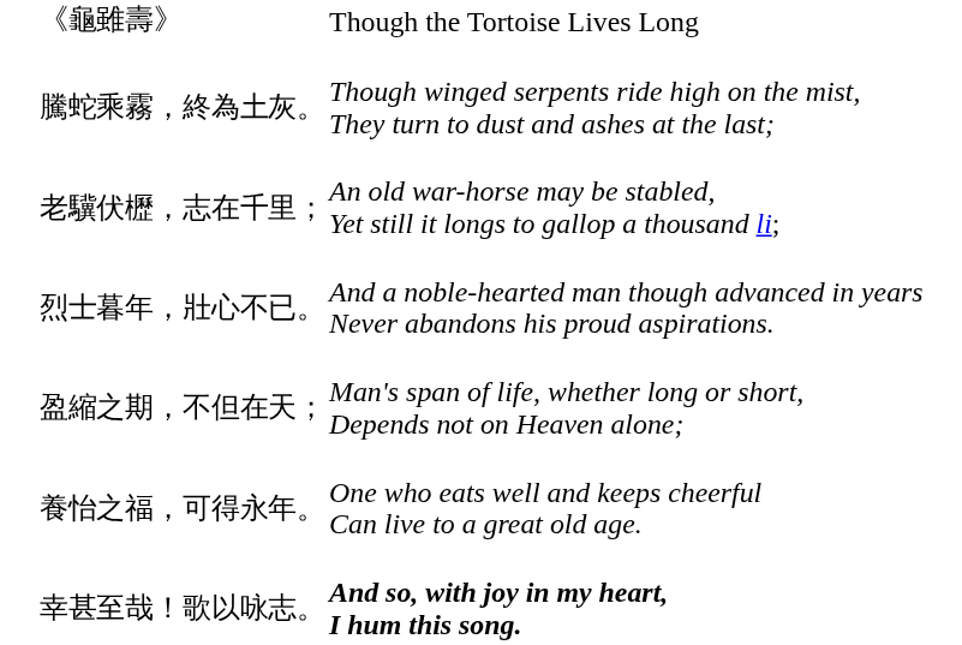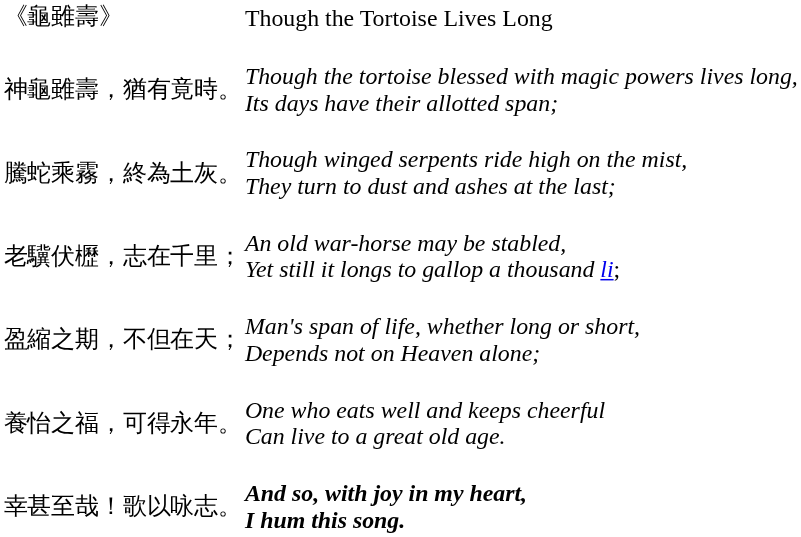+ row: 神龜雖壽，猶有竟時。 | Though the tortoise blessed with magic powers lives long, Its days have their allotted span;
- row: 烈士暮年，壯心不已。 | And a noble-hearted man though advanced in years Never abandons his proud aspirations.
